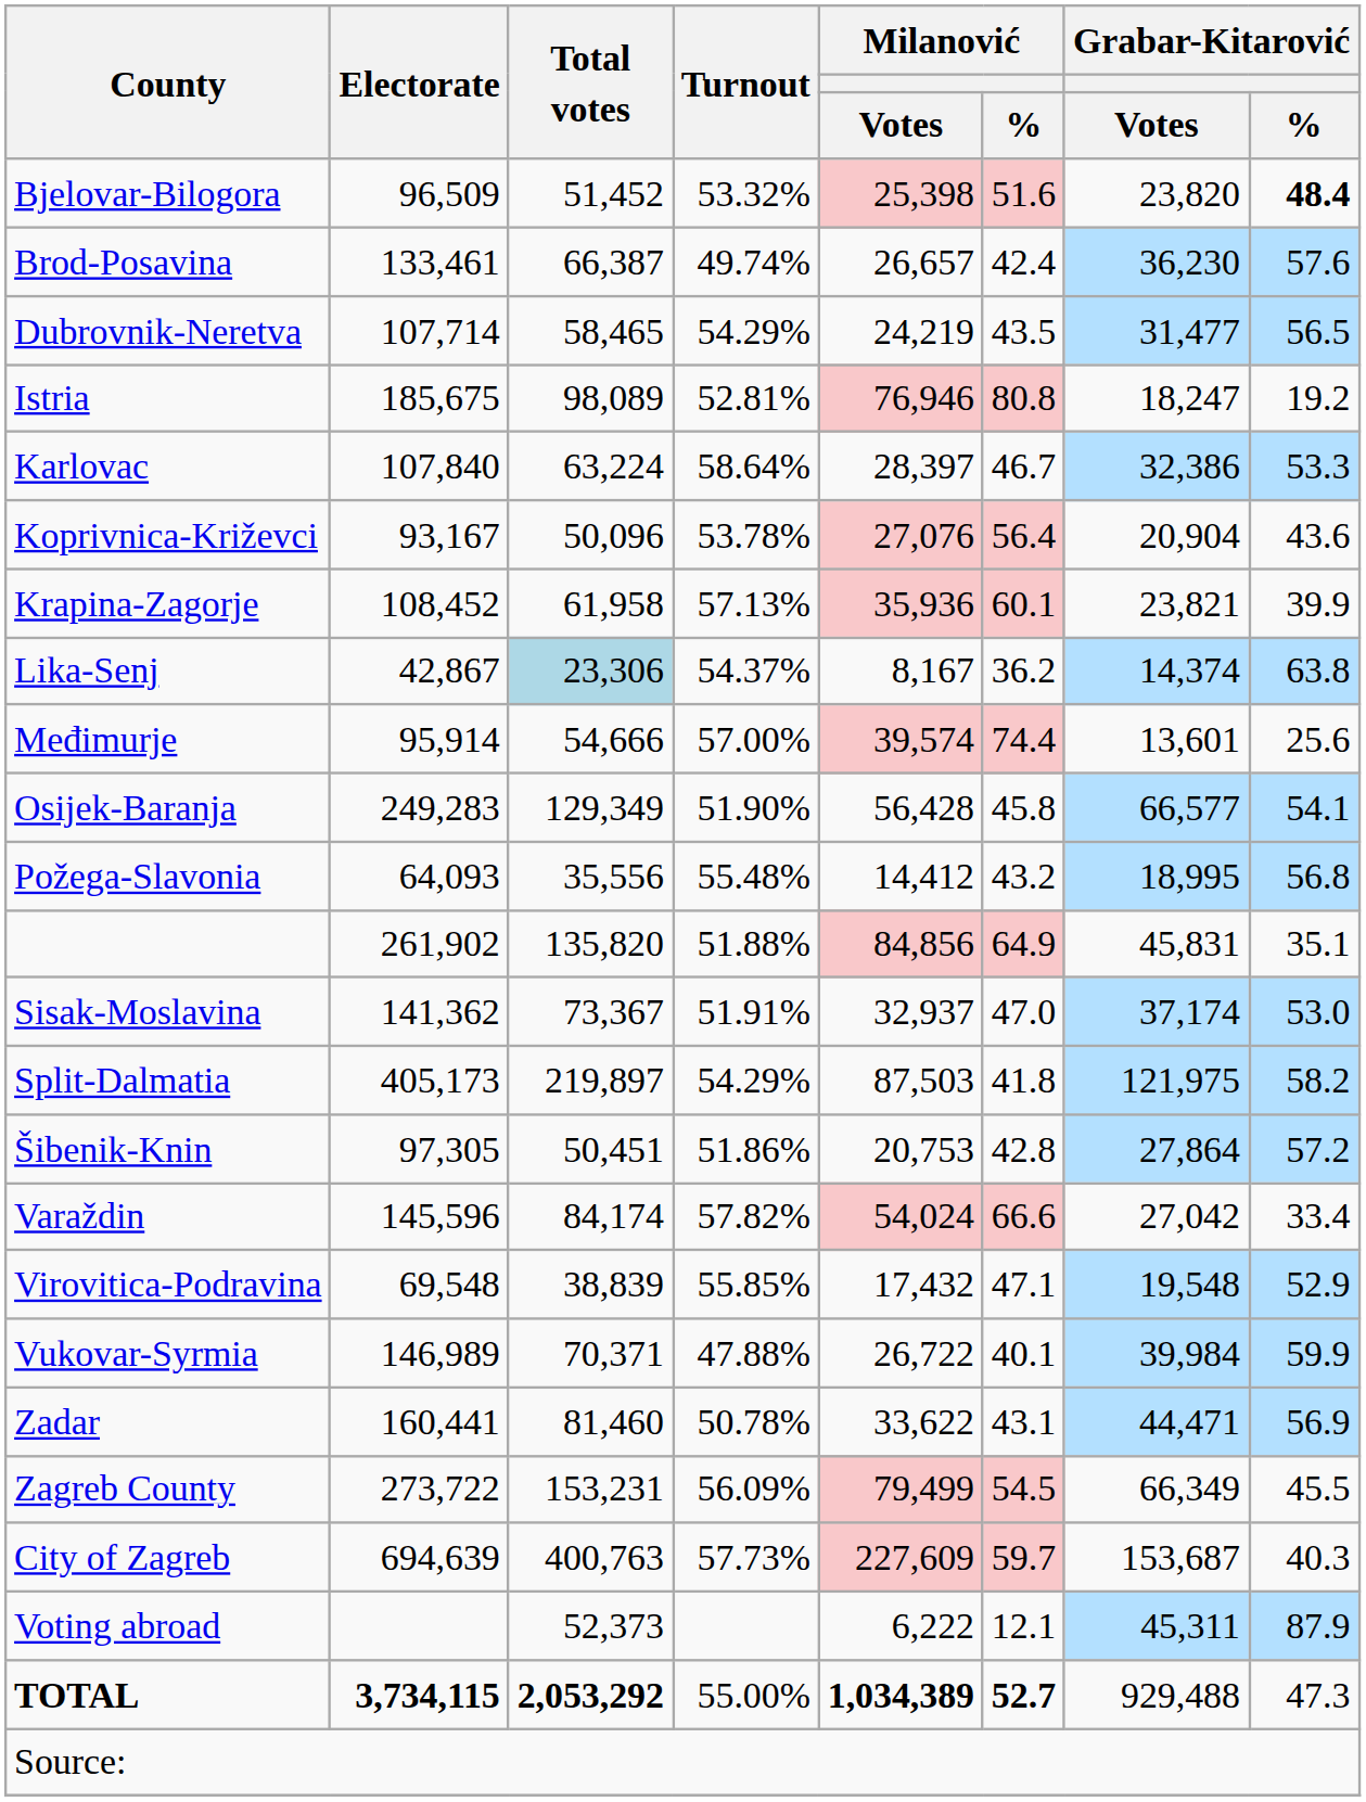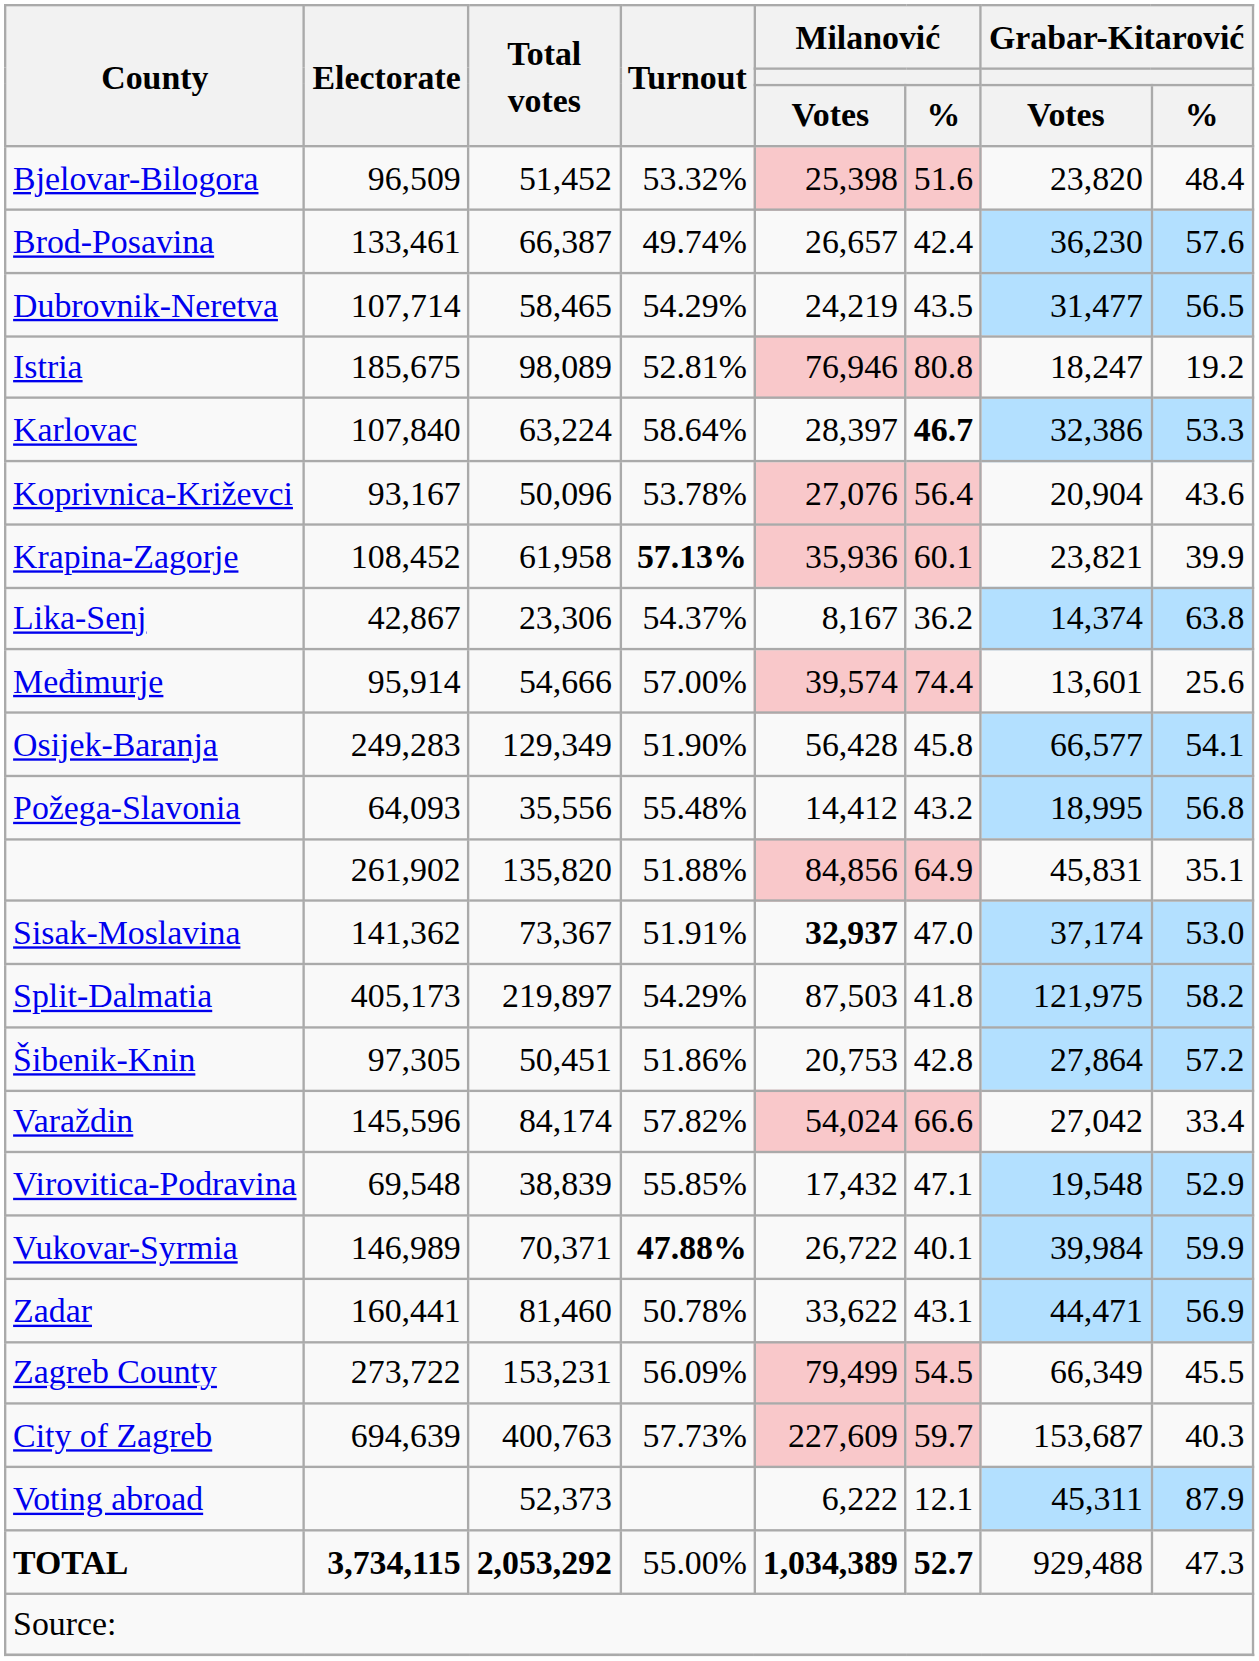Bjelovar-Bilogora | Grabar-Kitarović / %: bold -> normal
Karlovac | Milanović / %: normal -> bold
Krapina-Zagorje | Turnout: normal -> bold
Lika-Senj | Total votes: lightblue background -> no background
Sisak-Moslavina | Milanović / Votes: normal -> bold
Vukovar-Syrmia | Turnout: normal -> bold
